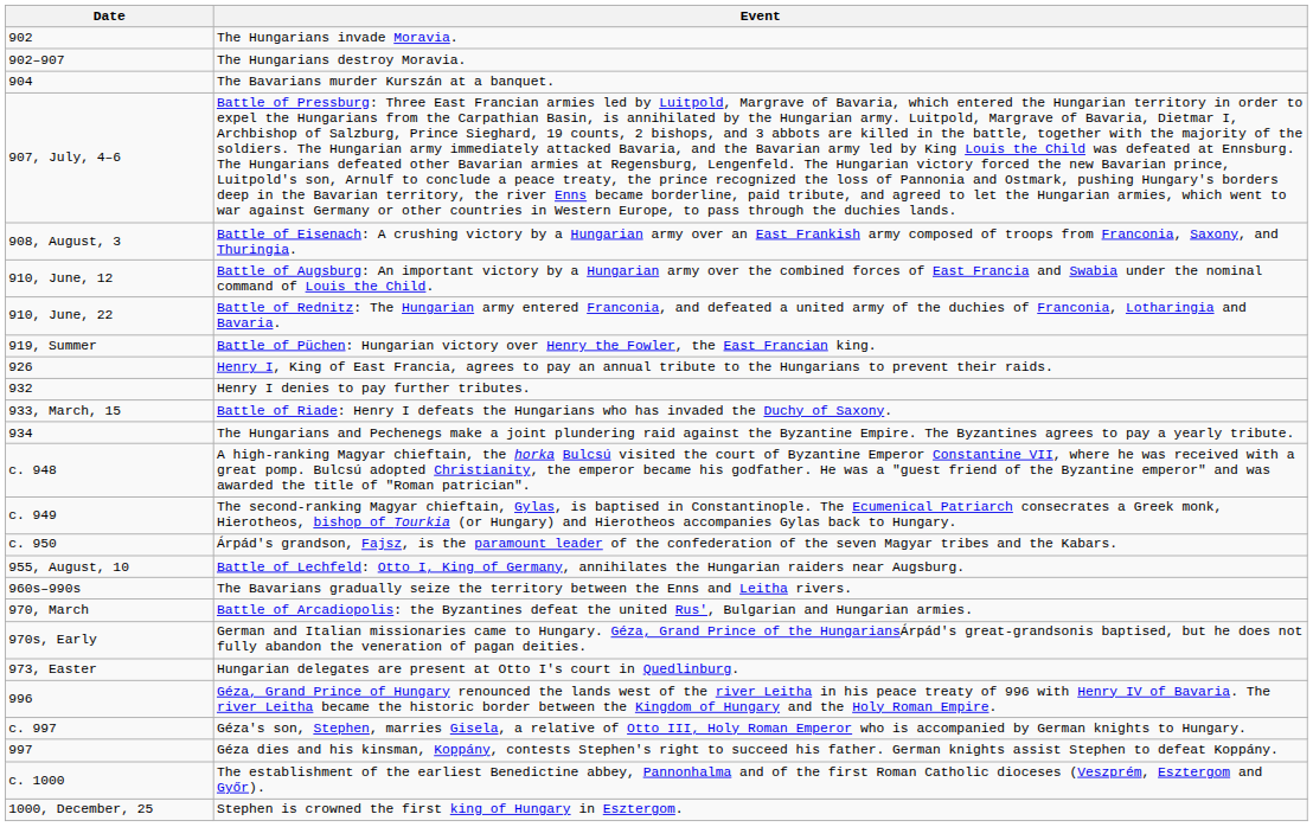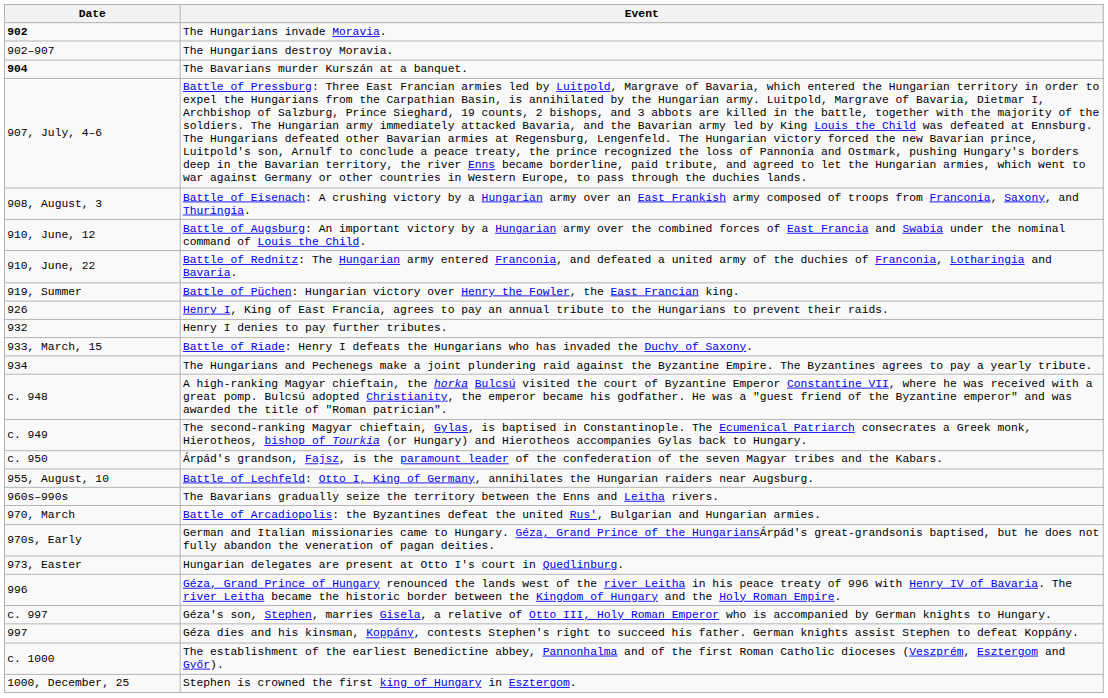The Hungarians invade Moravia. | Date: normal -> bold
The Bavarians murder Kurszán at a banquet. | Date: normal -> bold
